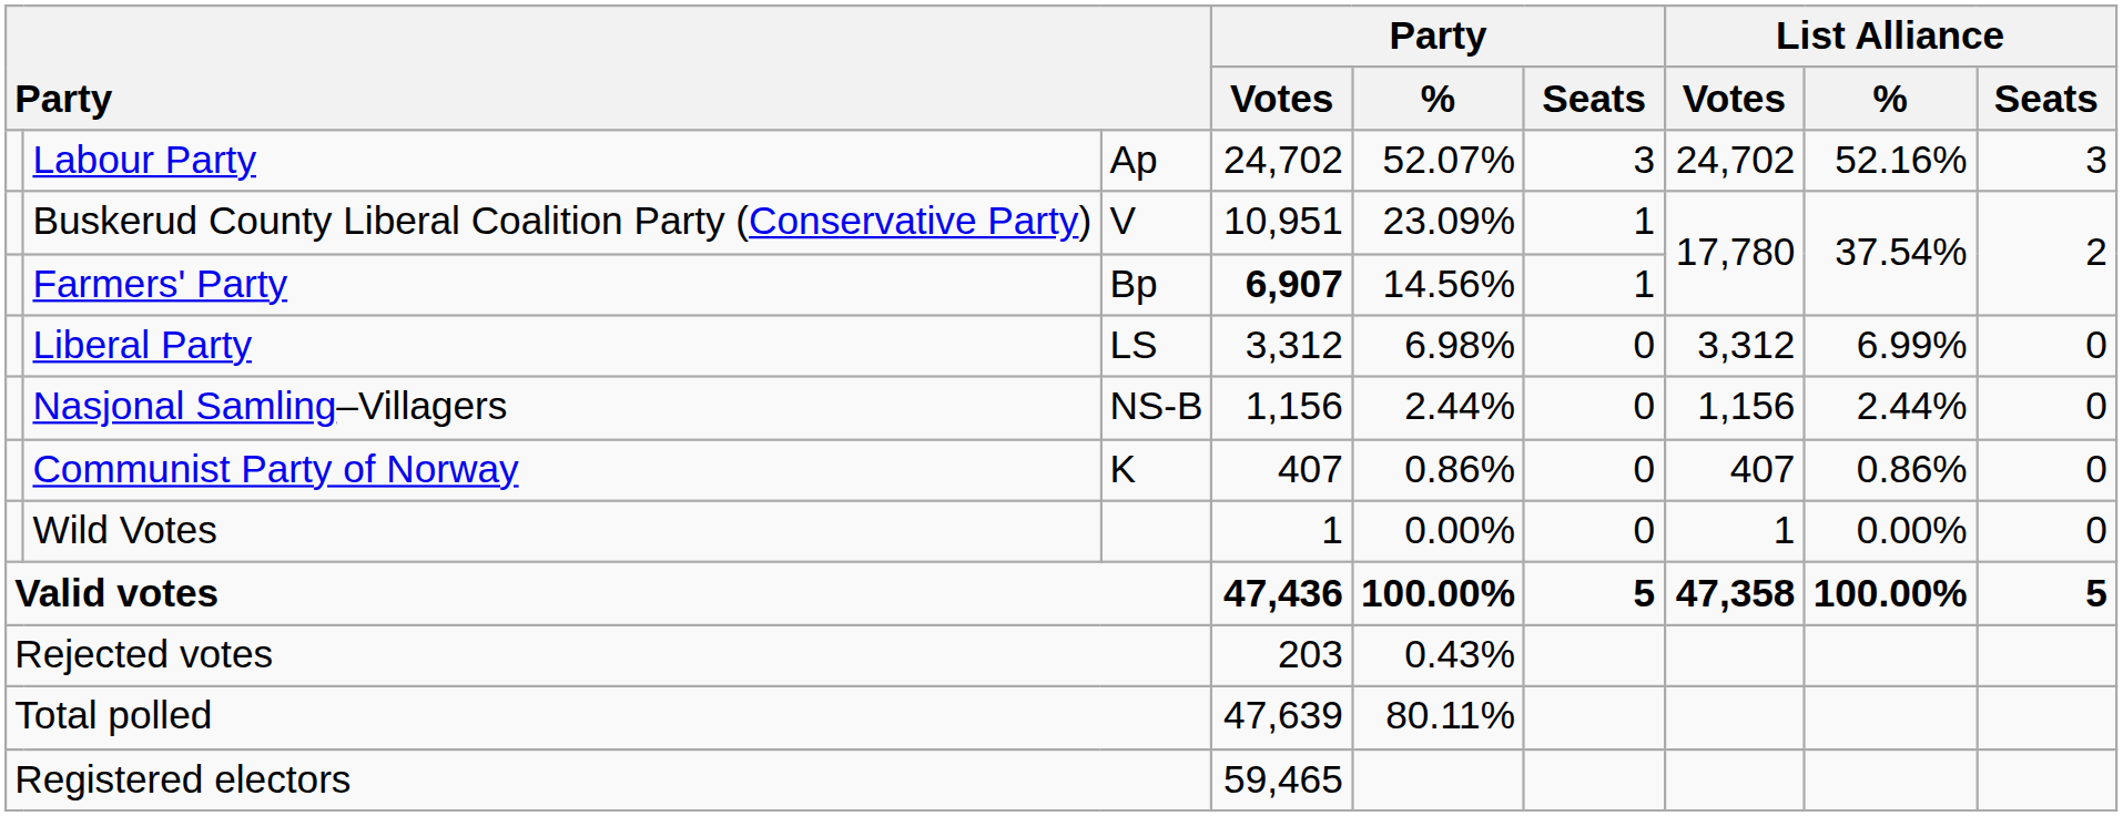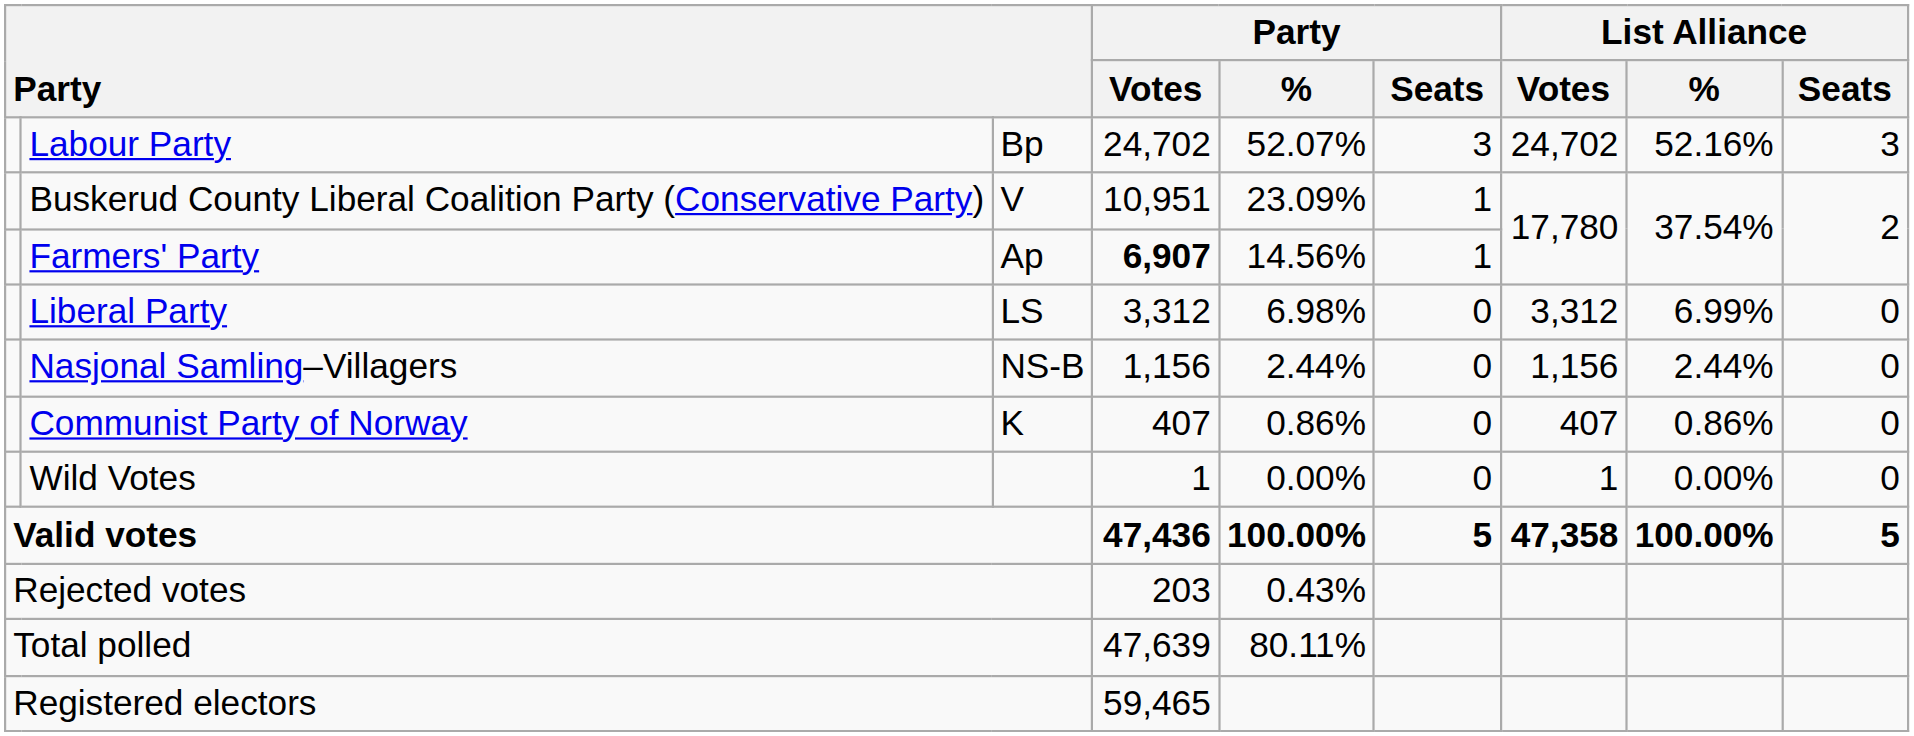Labour Party | column 3: Ap -> Bp
Farmers' Party | column 3: Bp -> Ap
